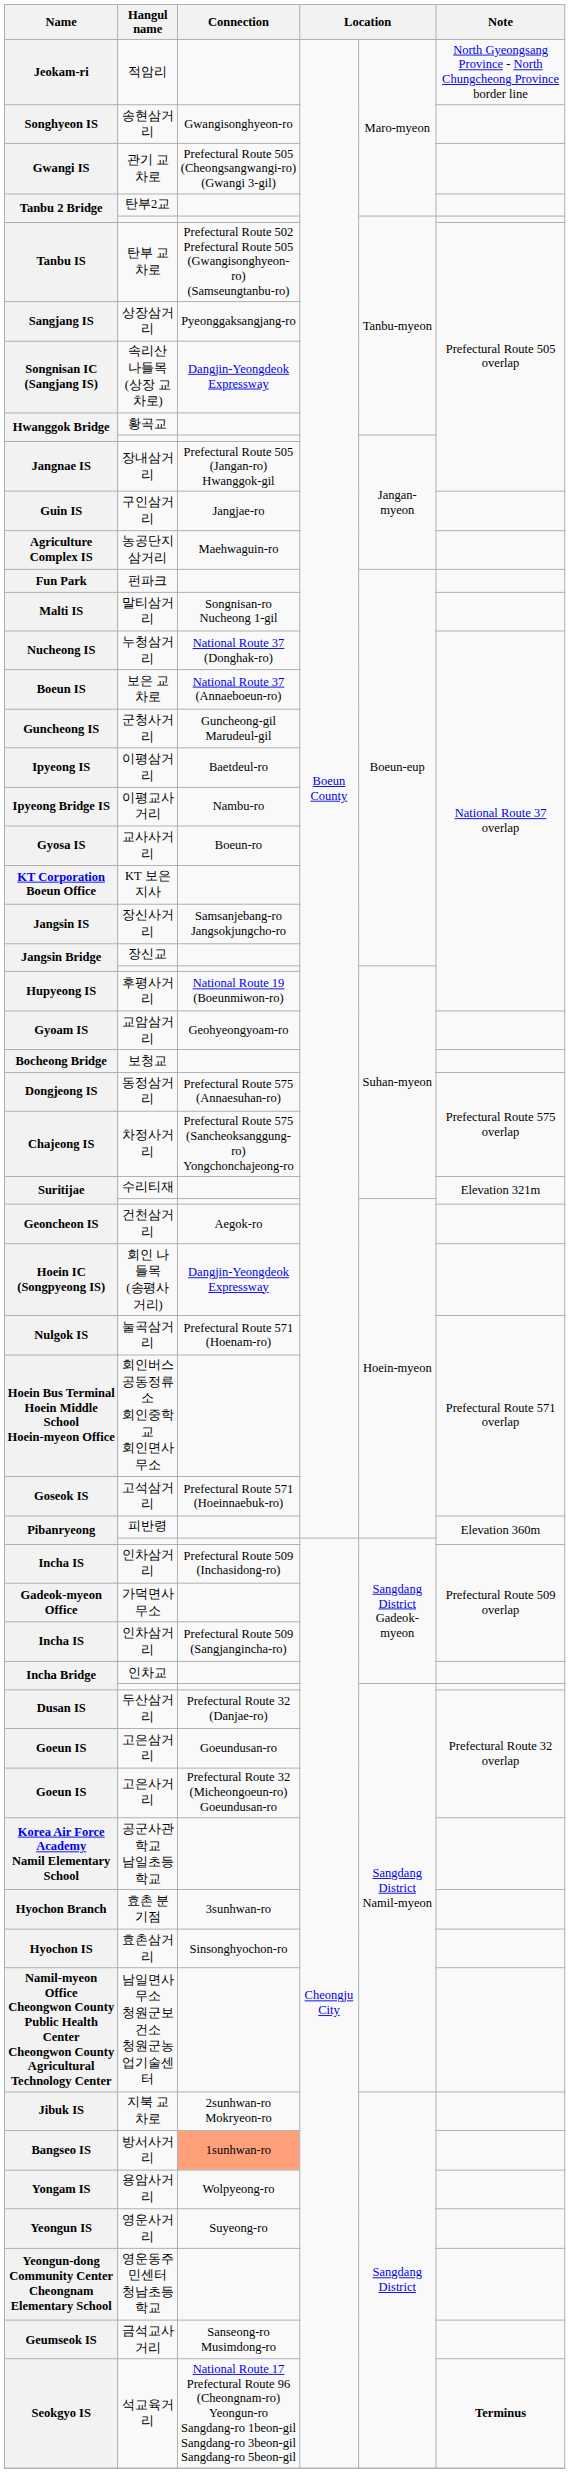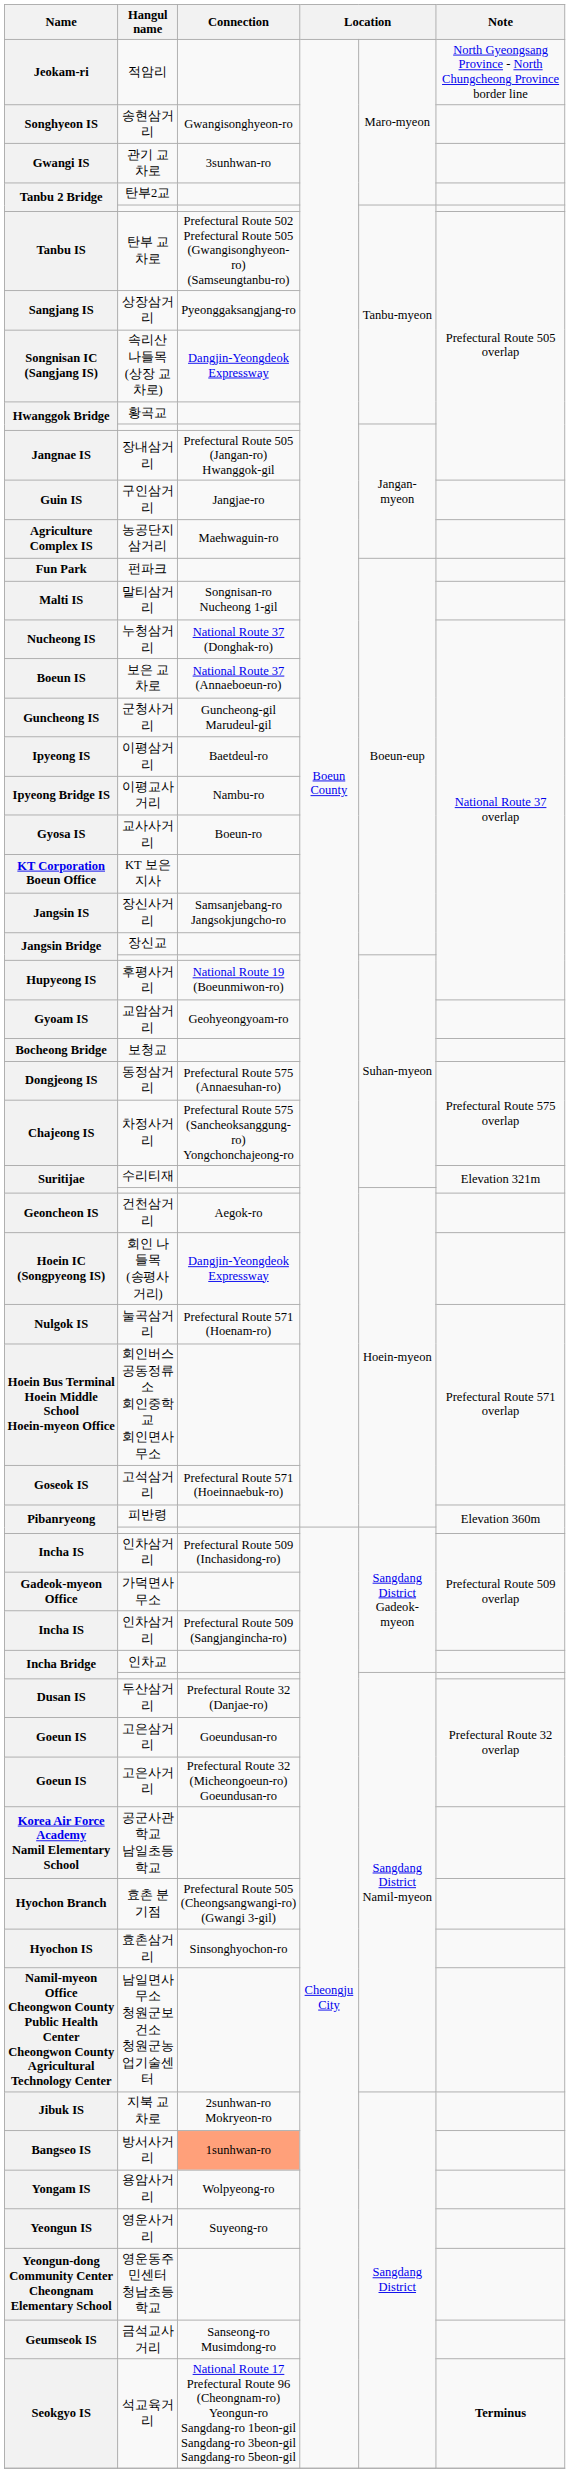관기 교차로 | Connection: Prefectural Route 505 (Cheongsangwangi-ro) (Gwangi 3-gil) -> 3sunhwan-ro
효촌 분기점 | Connection: 3sunhwan-ro -> Prefectural Route 505 (Cheongsangwangi-ro) (Gwangi 3-gil)
